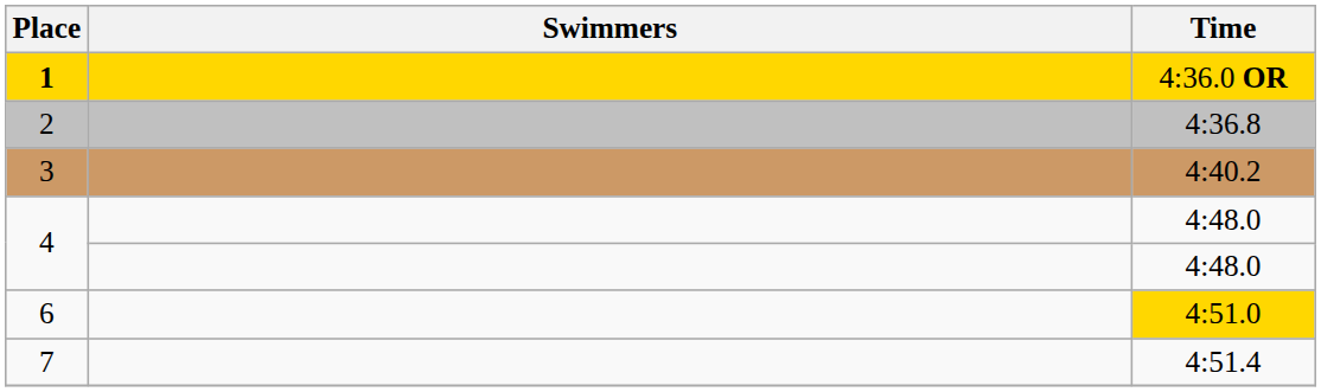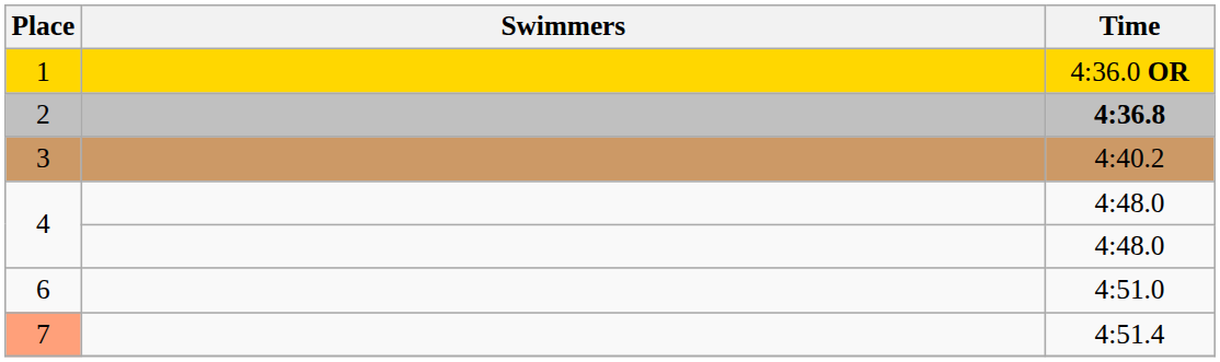1 | Place: bold -> normal
2 | Time: normal -> bold
6 | Time: gold background -> no background
7 | Place: no background -> lightsalmon background
